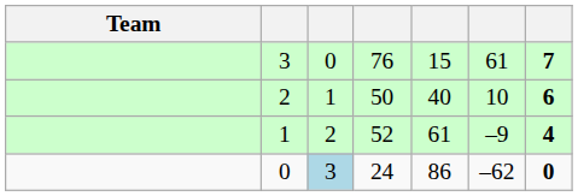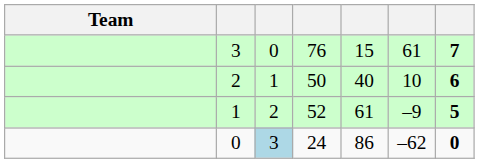row 4 | column 7: 4 -> 5
